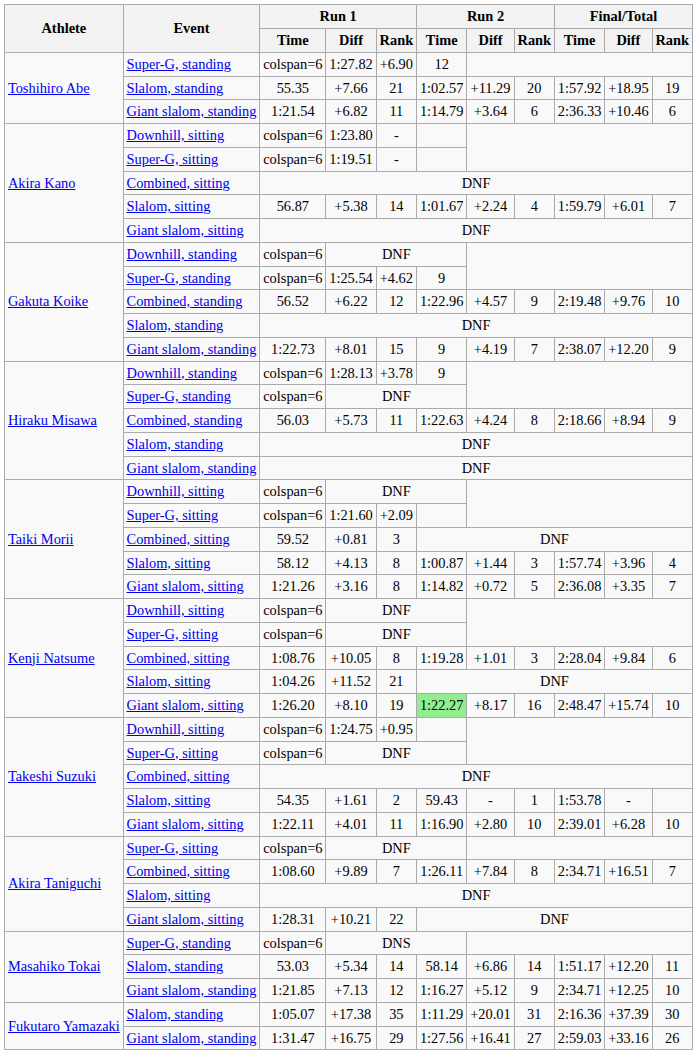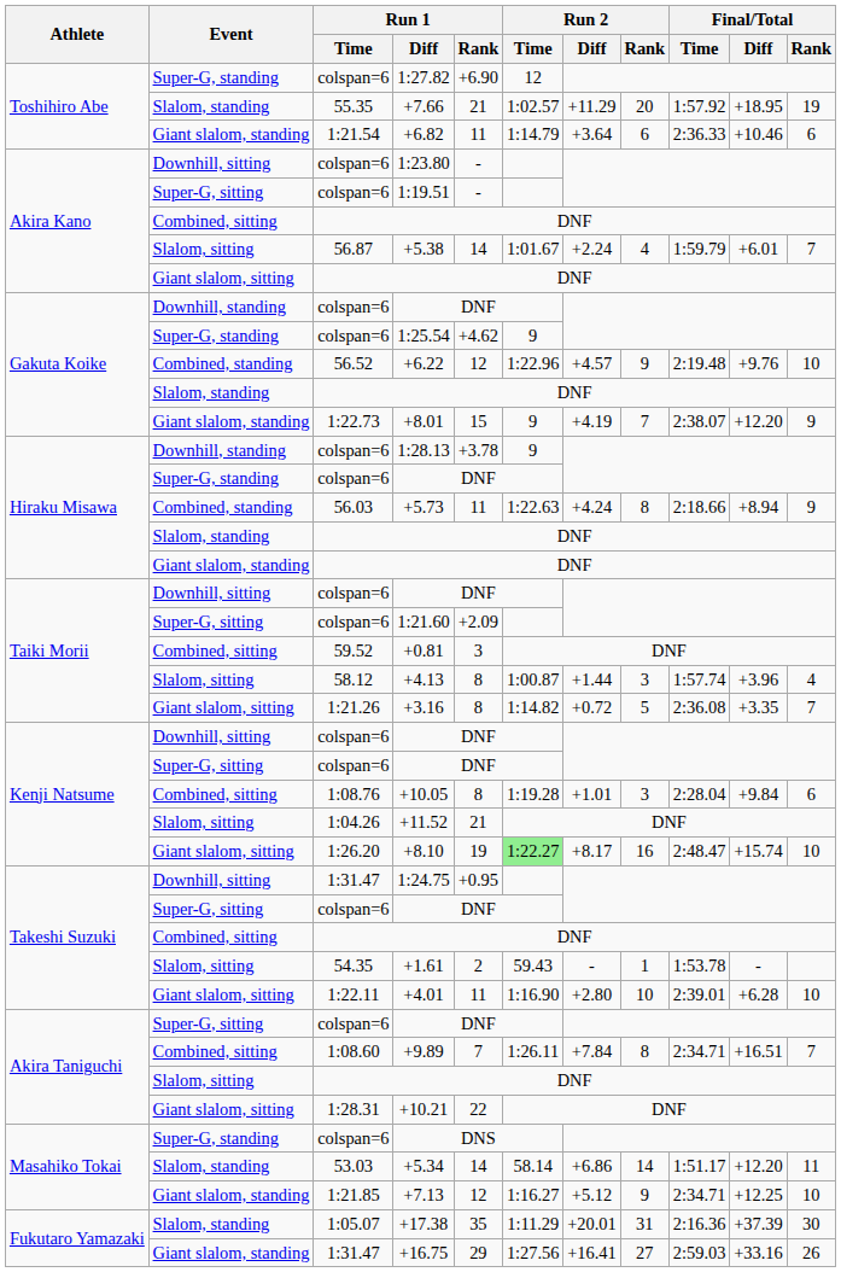1:24.75 | Run 1 / Time: colspan=6 -> 1:31.47
